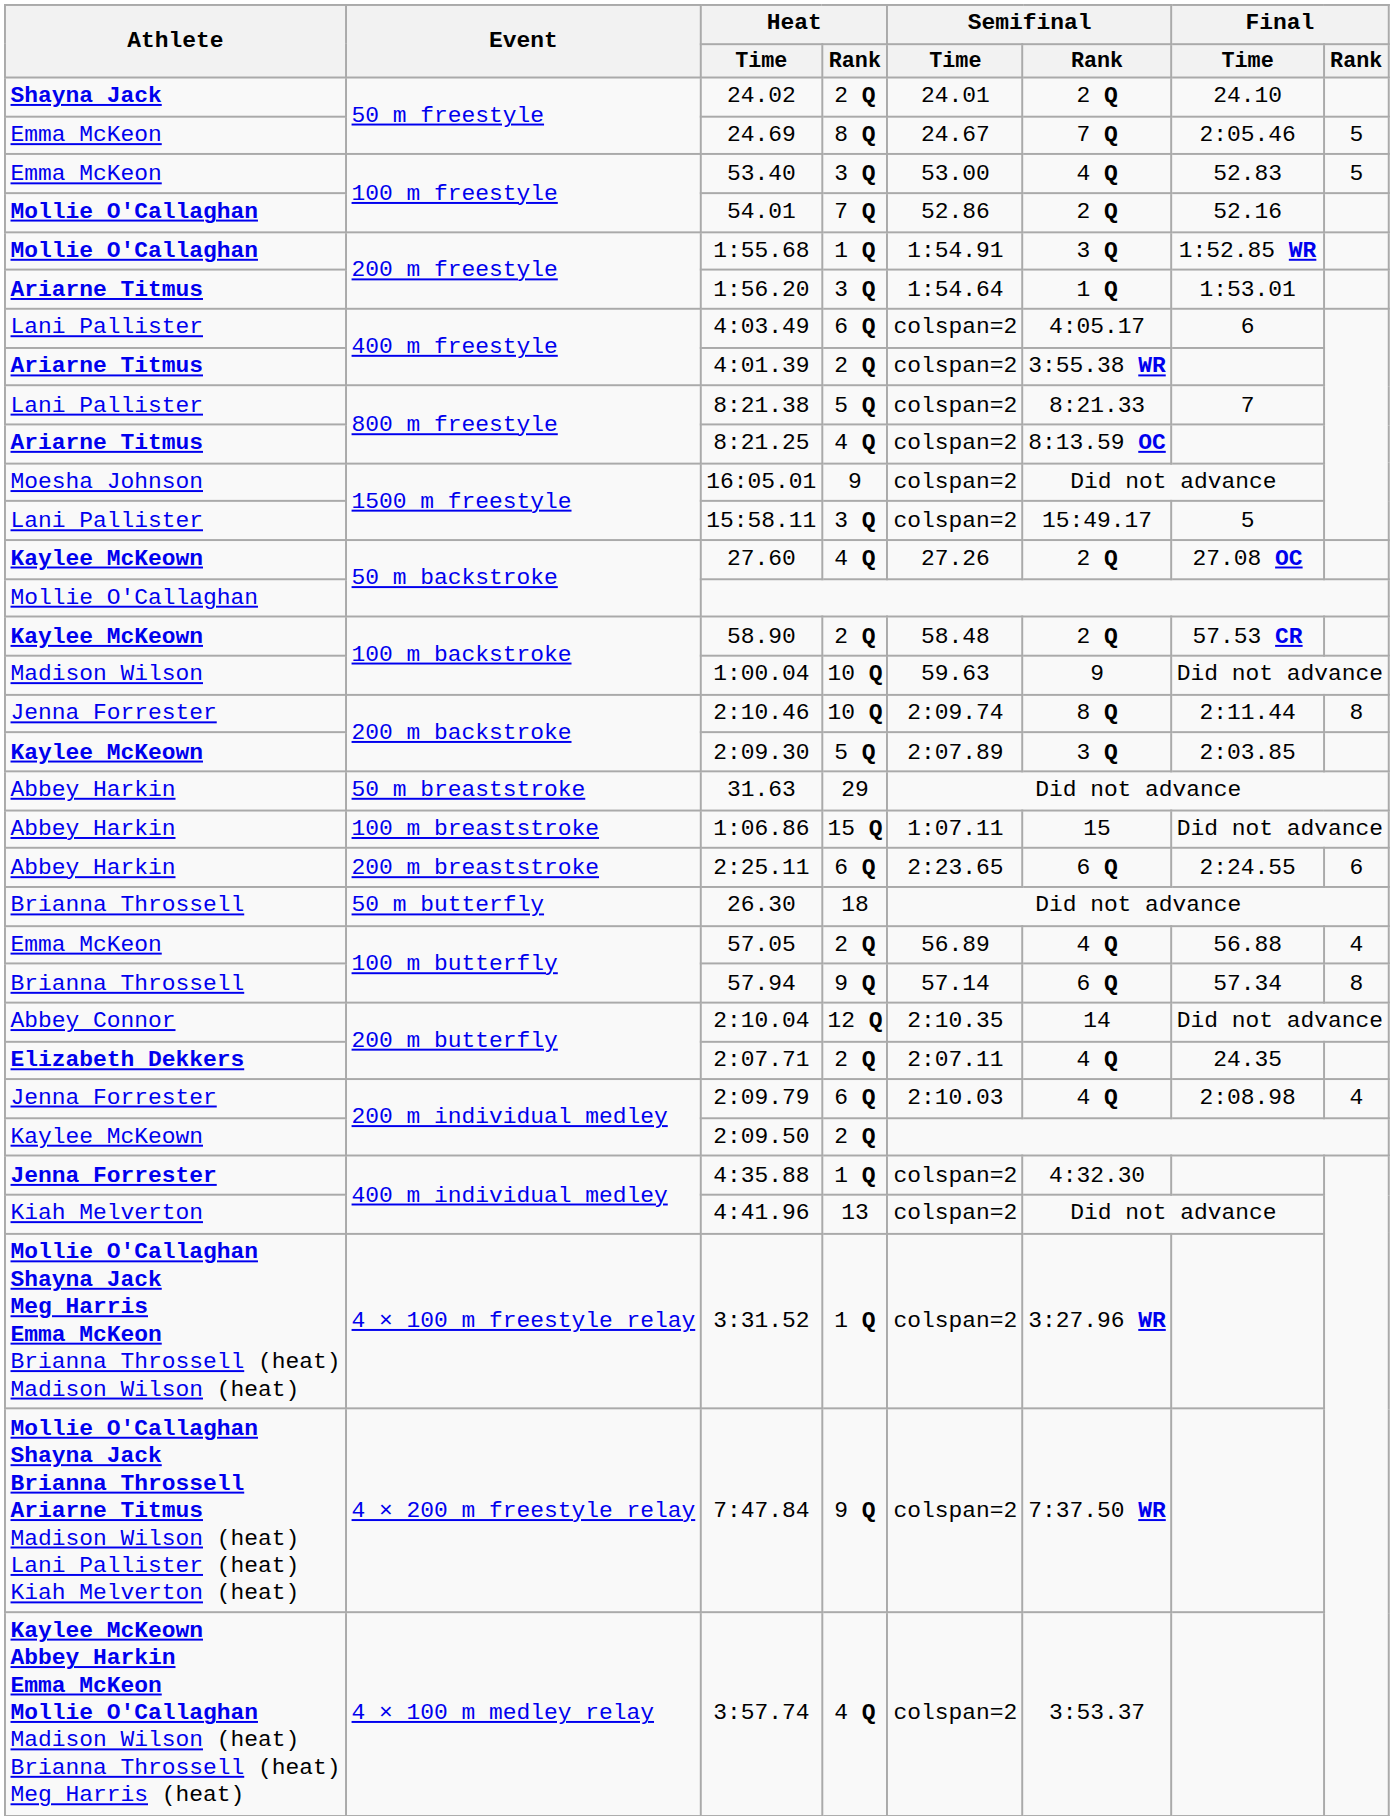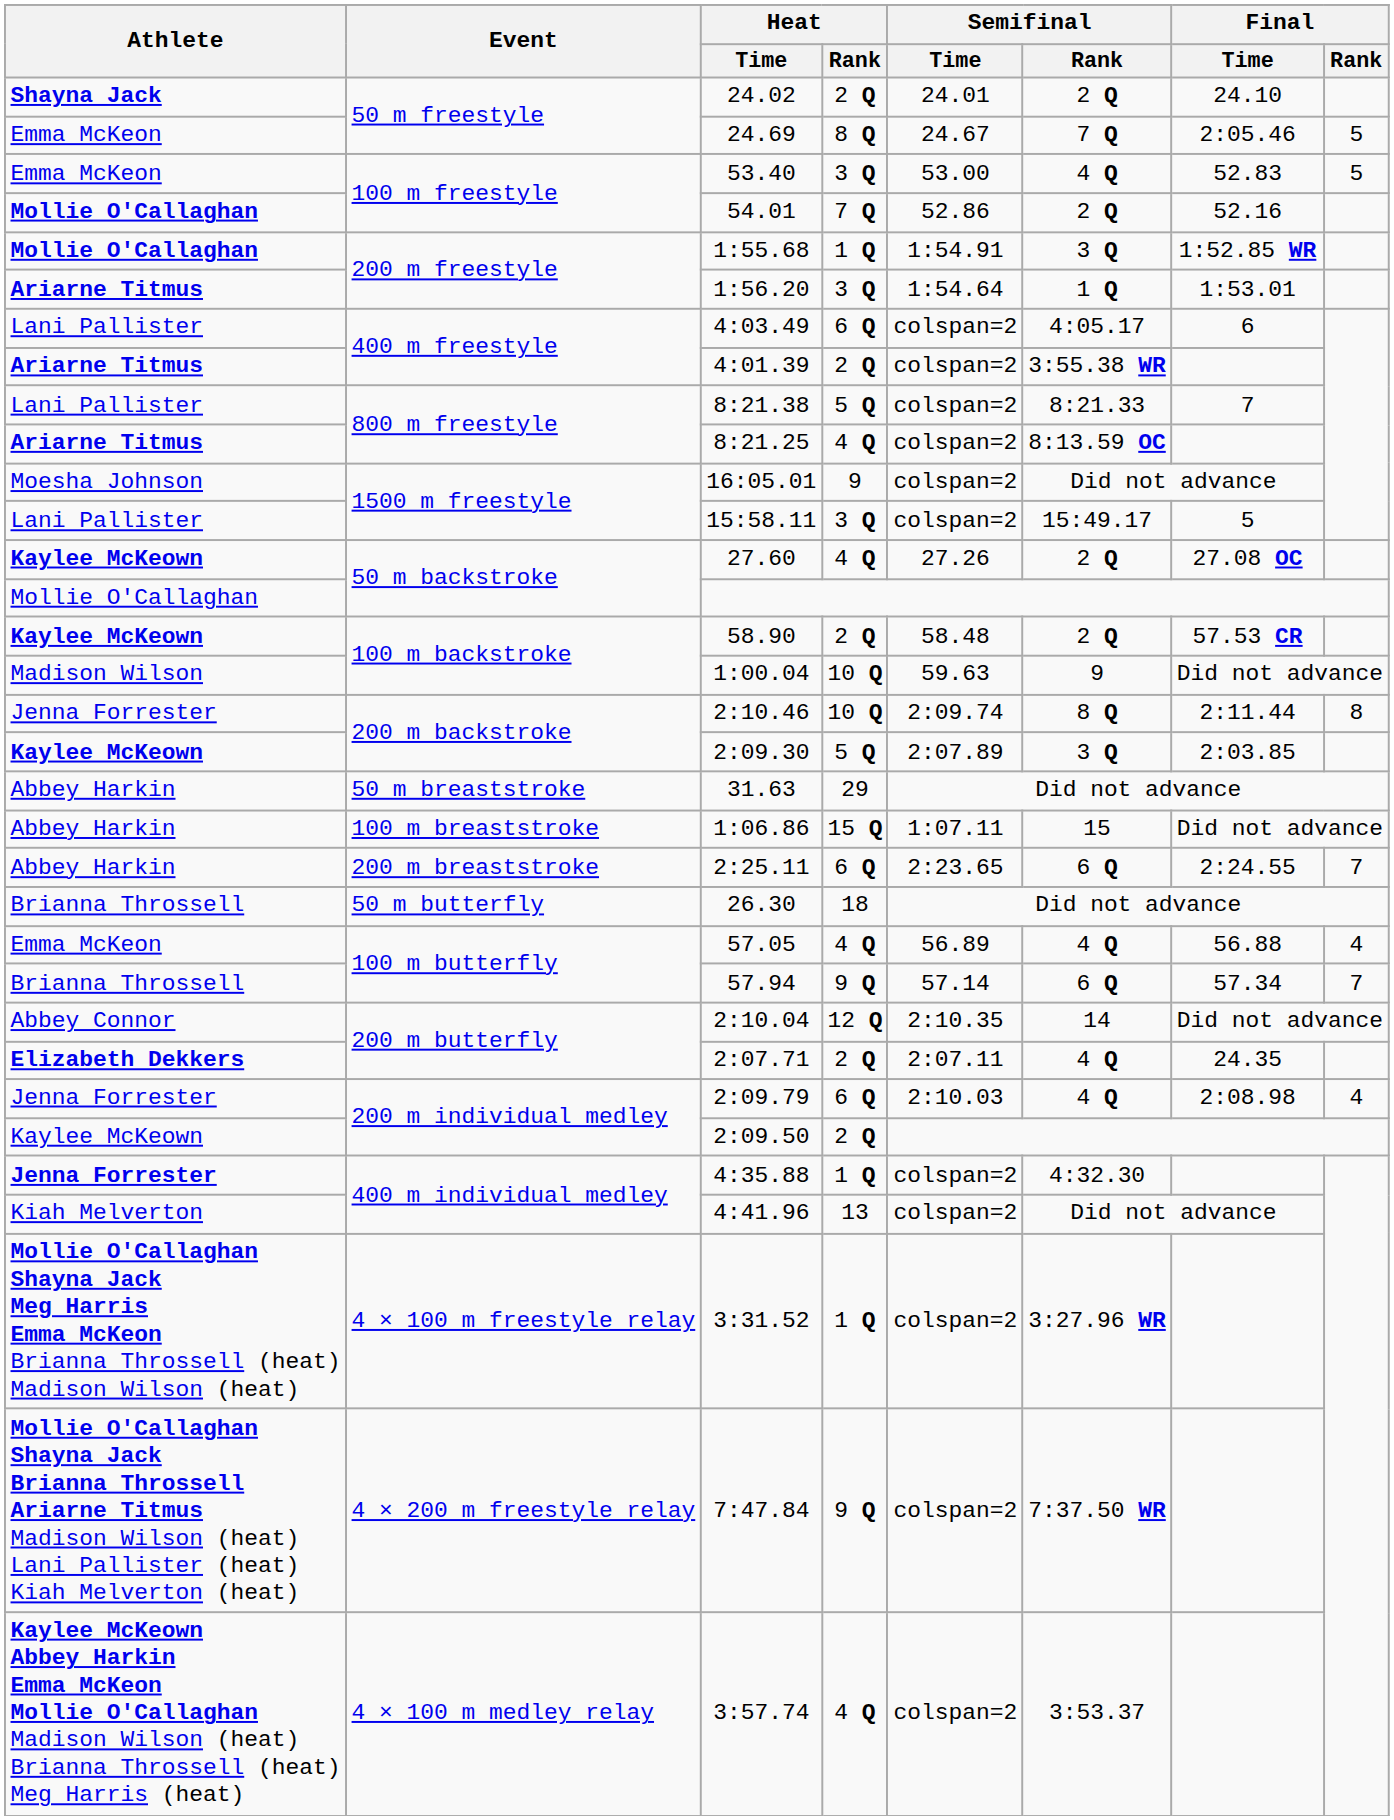2:25.11 | Final / Rank: 6 -> 7
57.05 | Heat / Rank: 2 Q -> 4 Q
57.94 | Final / Rank: 8 -> 7
